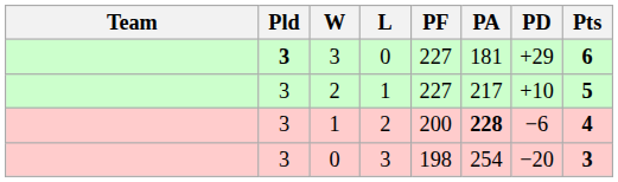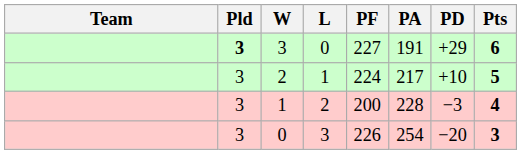row 2 | PA: 181 -> 191
row 3 | PF: 227 -> 224
row 4 | PA: bold -> normal
row 4 | PD: −6 -> −3
row 5 | PF: 198 -> 226
